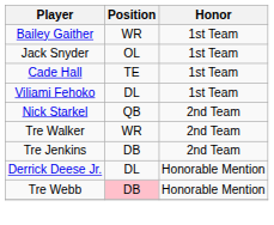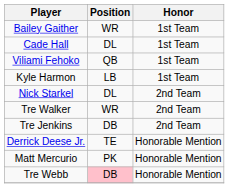- row: Jack Snyder | OL | 1st Team
Cade Hall | Position: TE -> DL
Viliami Fehoko | Position: DL -> QB
+ row: Kyle Harmon | LB | 1st Team
Nick Starkel | Position: QB -> DL
Derrick Deese Jr. | Position: DL -> TE
+ row: Matt Mercurio | PK | Honorable Mention
